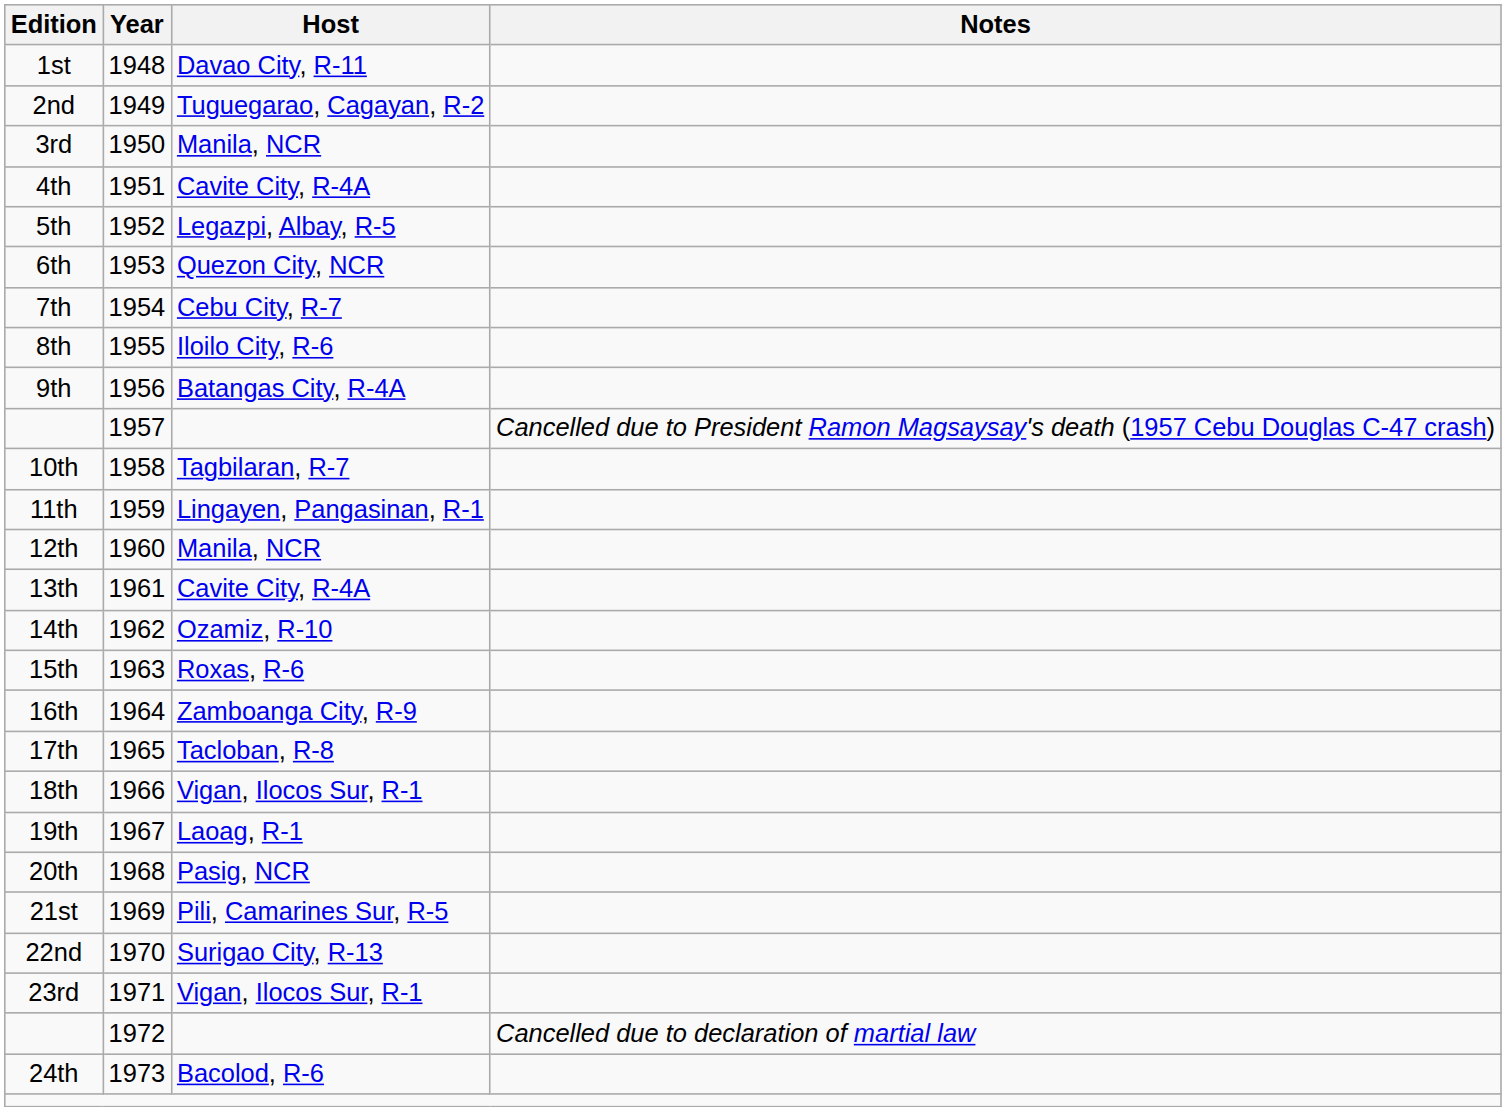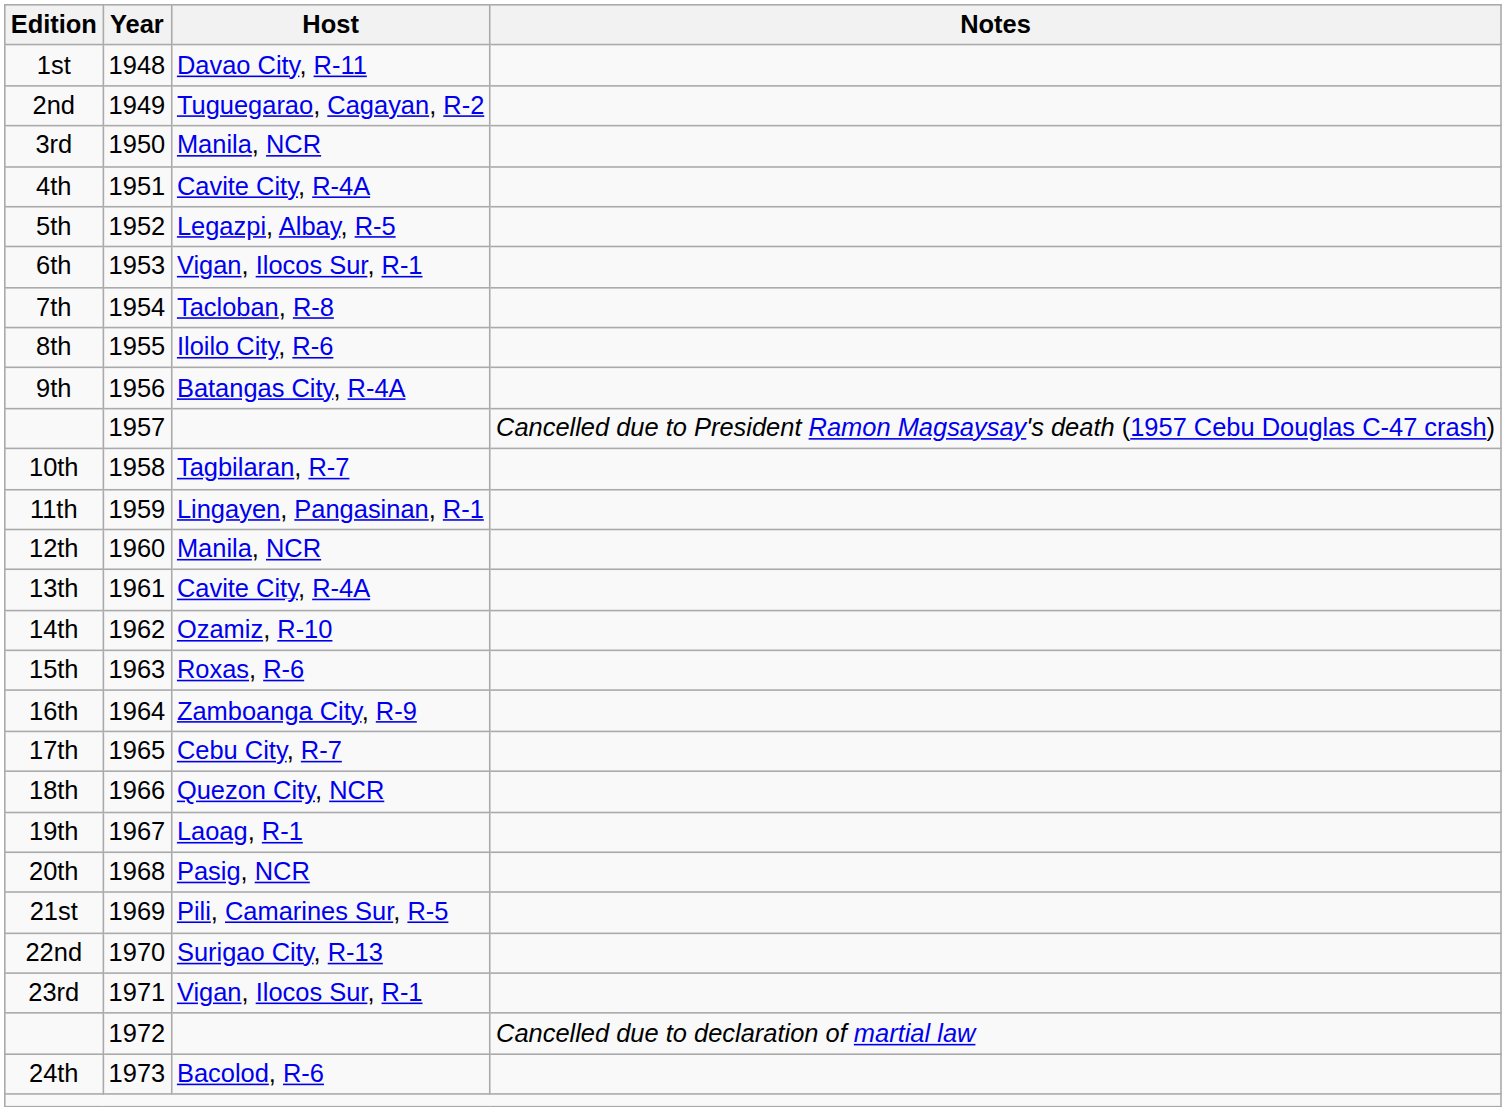6th | Host: Quezon City, NCR -> Vigan, Ilocos Sur, R-1
7th | Host: Cebu City, R-7 -> Tacloban, R-8
17th | Host: Tacloban, R-8 -> Cebu City, R-7
18th | Host: Vigan, Ilocos Sur, R-1 -> Quezon City, NCR
